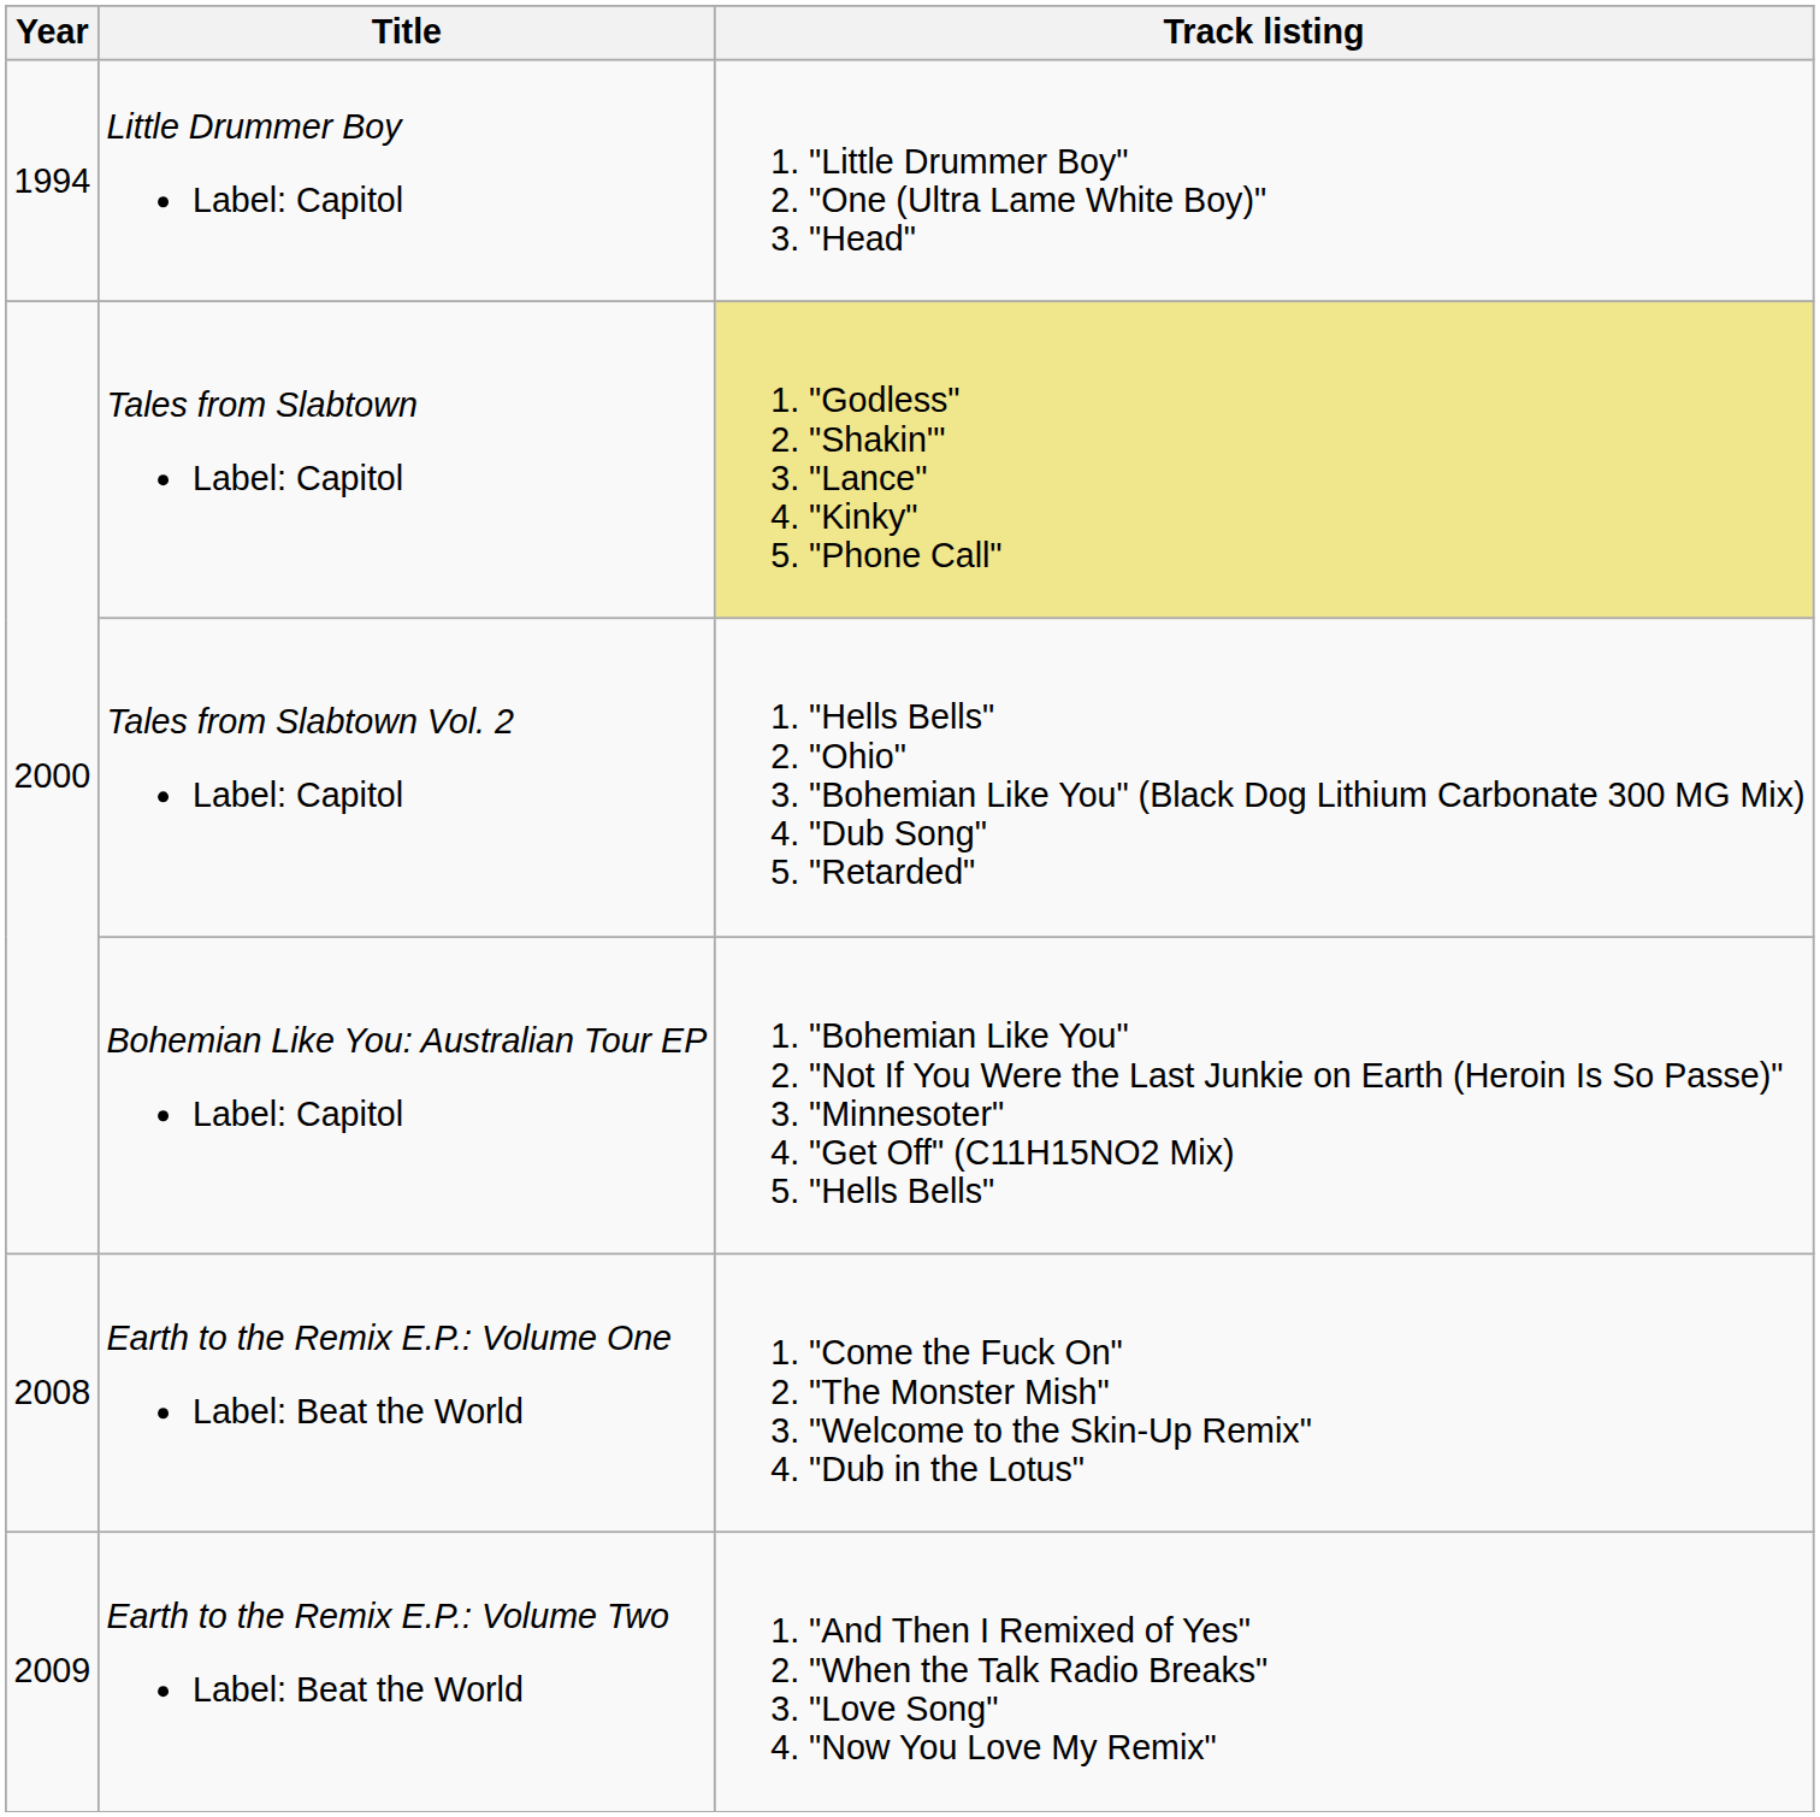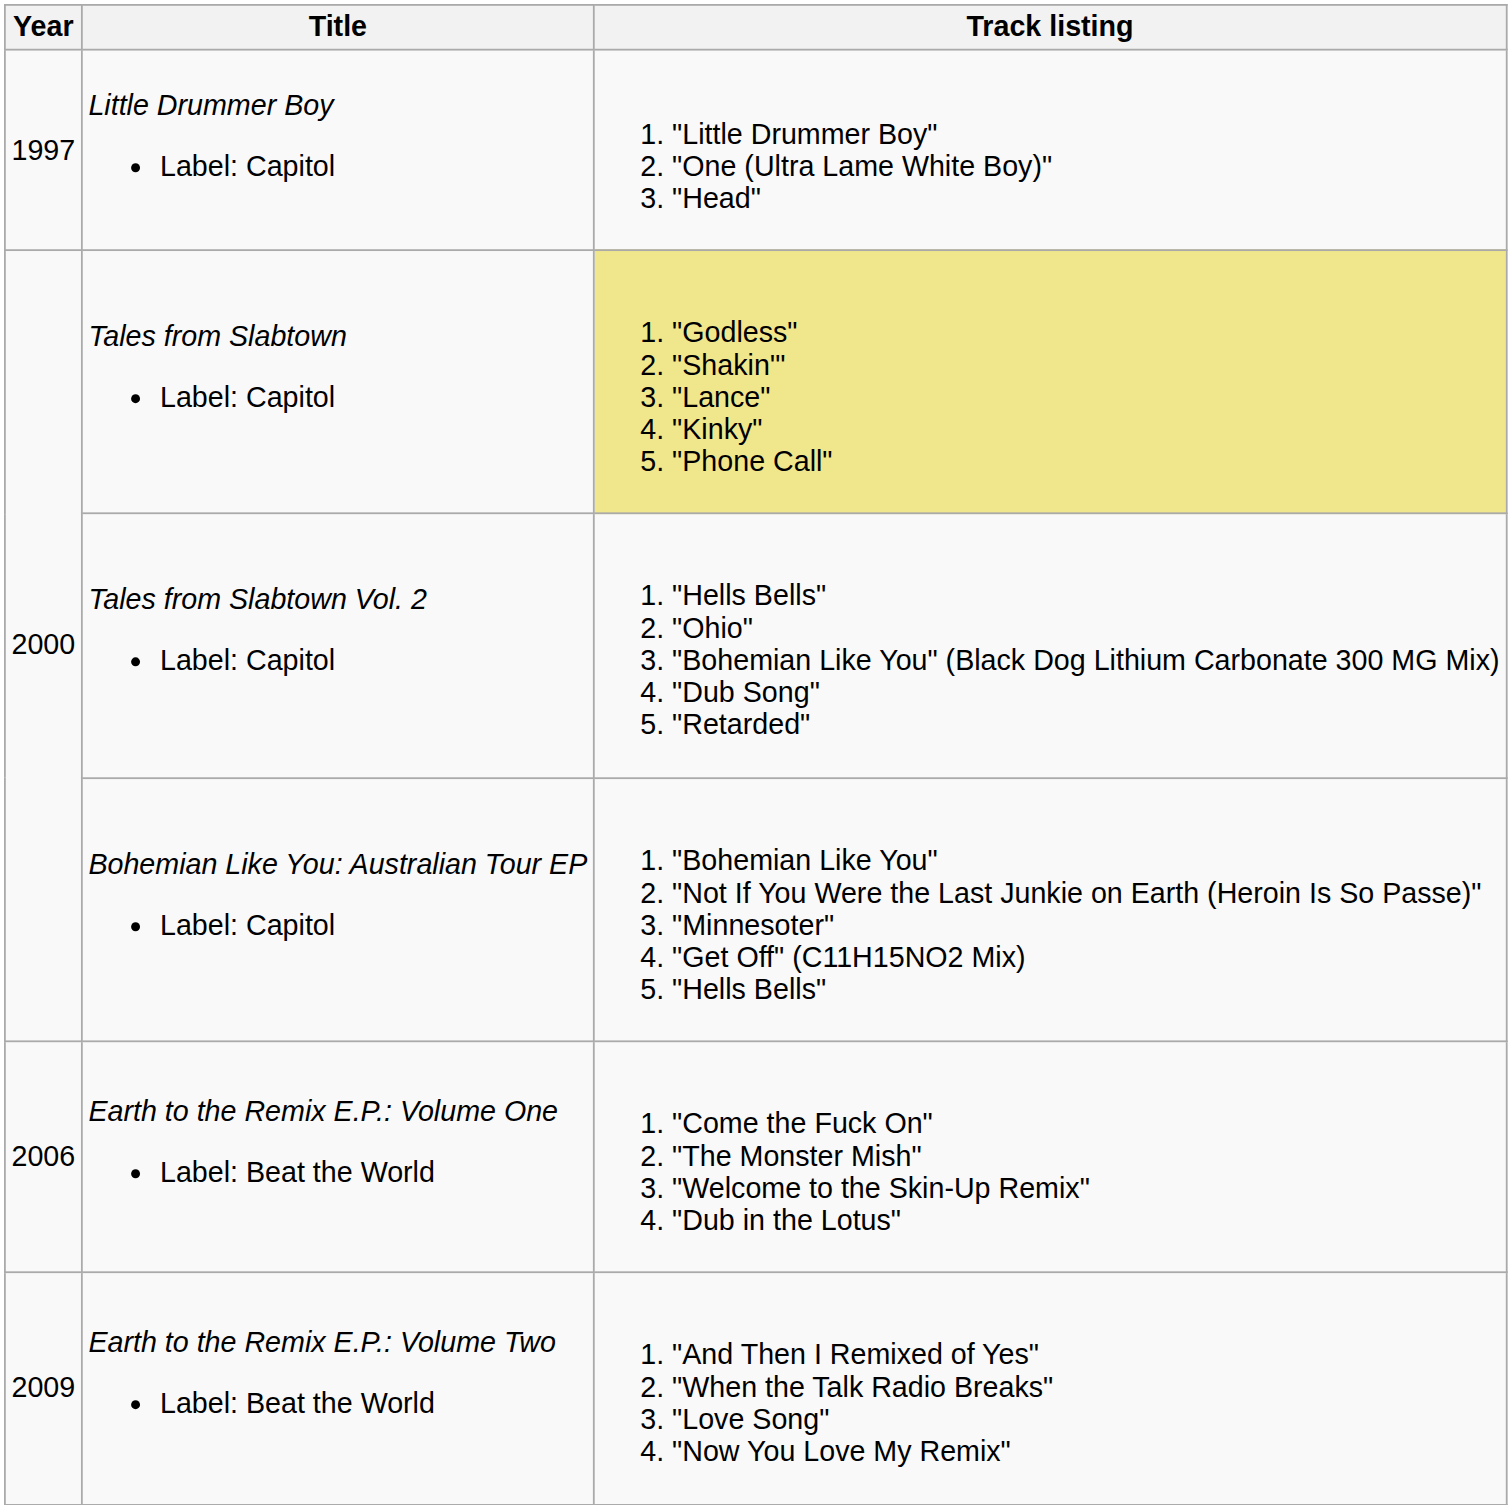Little Drummer Boy Label: Capitol | Year: 1994 -> 1997
Earth to the Remix E.P.: Volume One Label: Beat the World | Year: 2008 -> 2006
